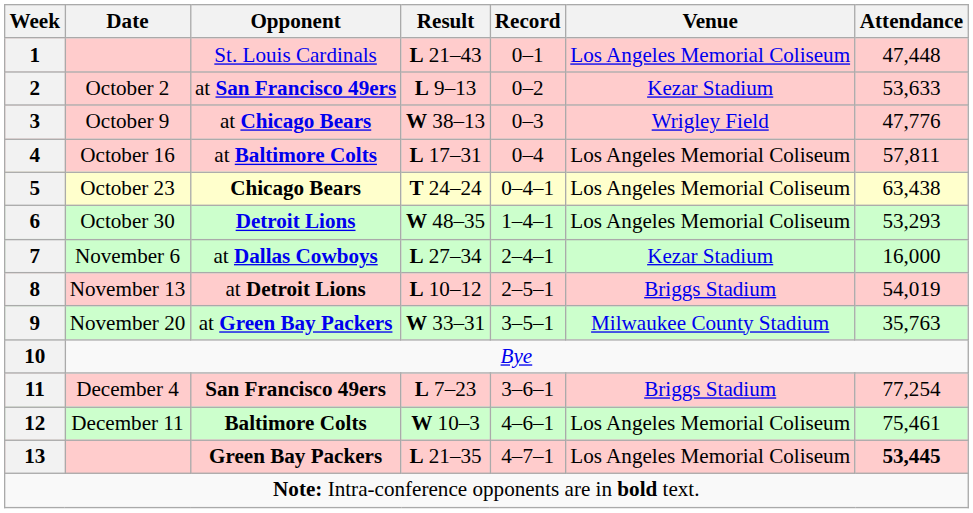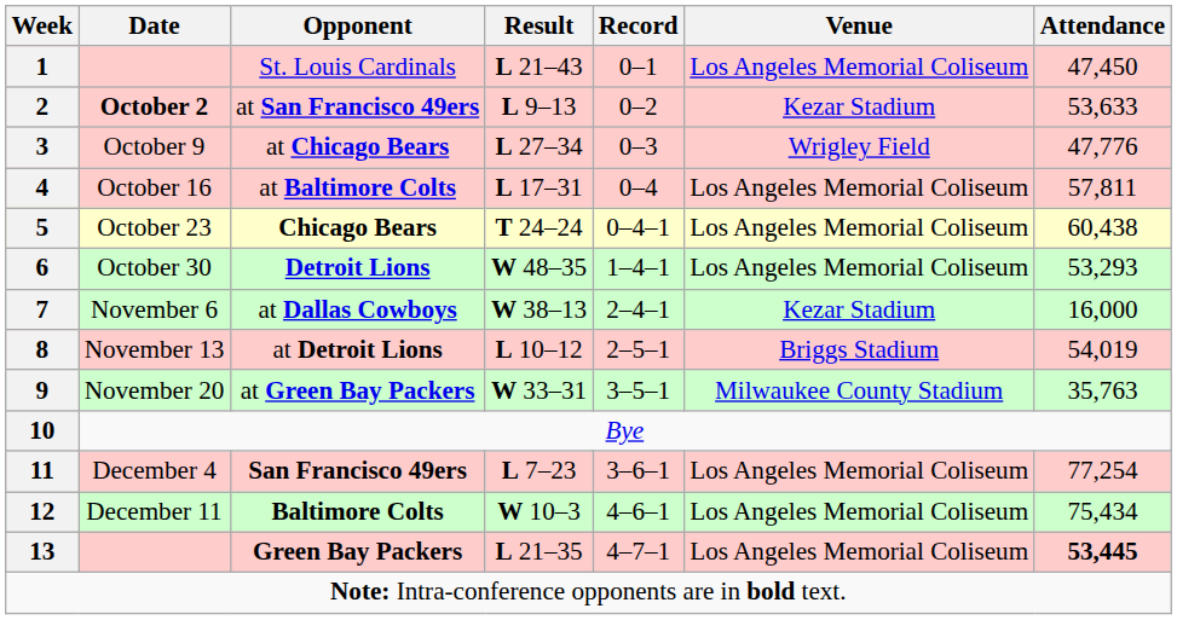1 | Attendance: 47,448 -> 47,450
2 | Date: normal -> bold
3 | Result: W 38–13 -> L 27–34
5 | Attendance: 63,438 -> 60,438
7 | Result: L 27–34 -> W 38–13
11 | Venue: Briggs Stadium -> Los Angeles Memorial Coliseum
12 | Attendance: 75,461 -> 75,434
